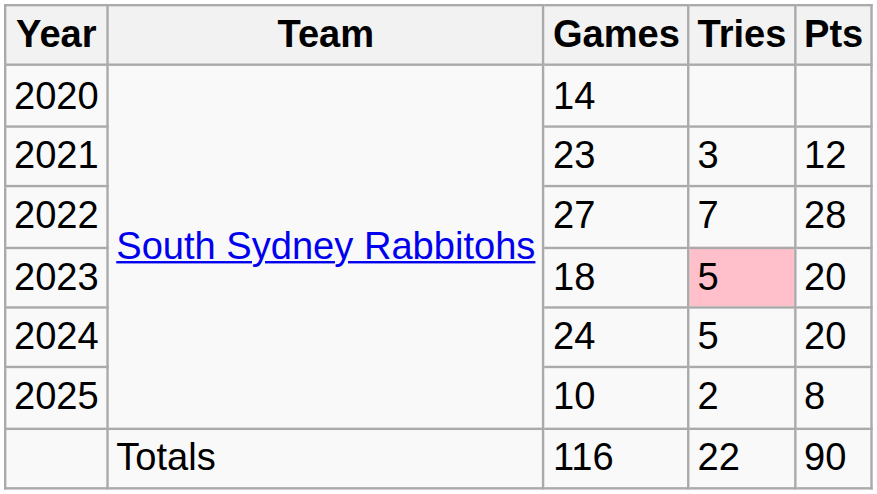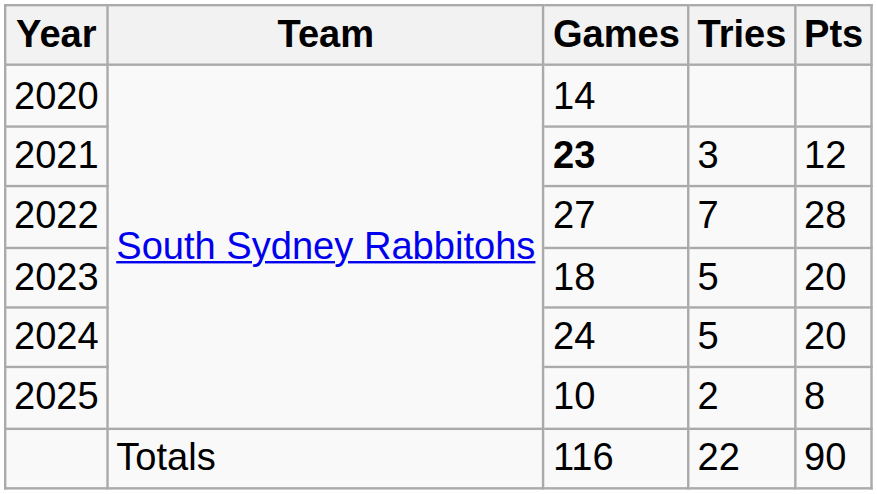2021 | Games: normal -> bold
2023 | Tries: pink background -> no background
